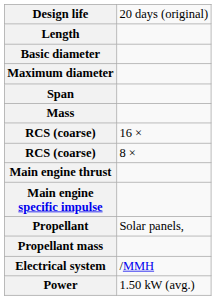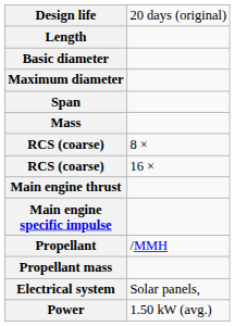row 7 | column 2: 16 × -> 8 ×
row 8 | column 2: 8 × -> 16 ×
row 11 | column 2: Solar panels, -> /MMH
row 13 | column 2: /MMH -> Solar panels,
